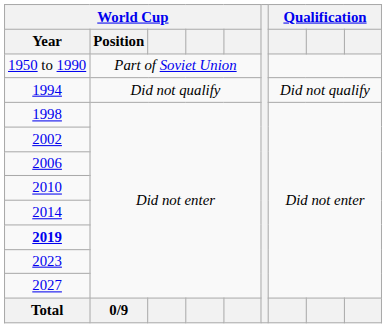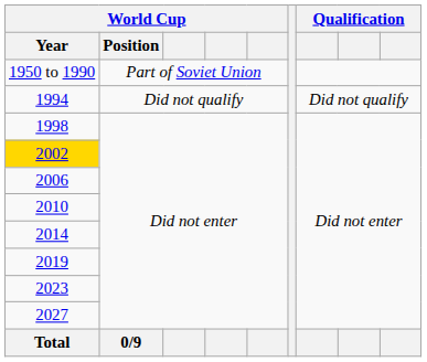2002 | World Cup / Year: no background -> gold background
2019 | World Cup / Year: bold -> normal
